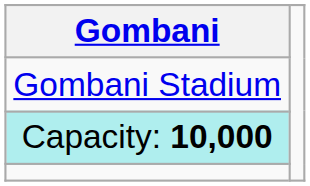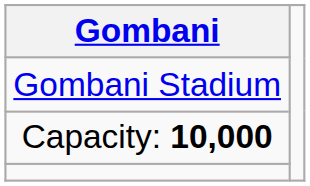Capacity: 10,000 | Gombani: paleturquoise background -> no background
